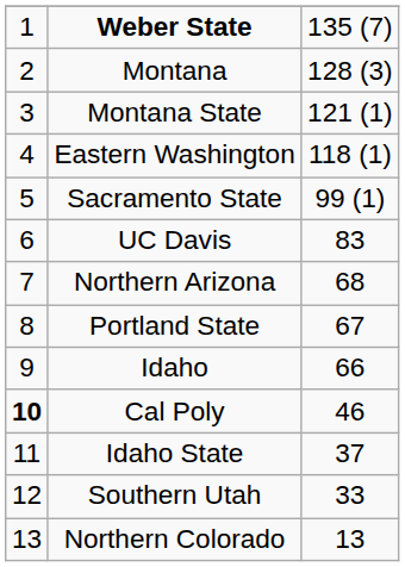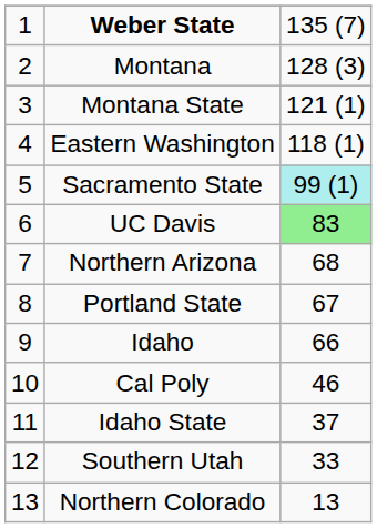Sacramento State | column 3: no background -> paleturquoise background
UC Davis | column 3: no background -> lightgreen background
Cal Poly | column 1: bold -> normal
